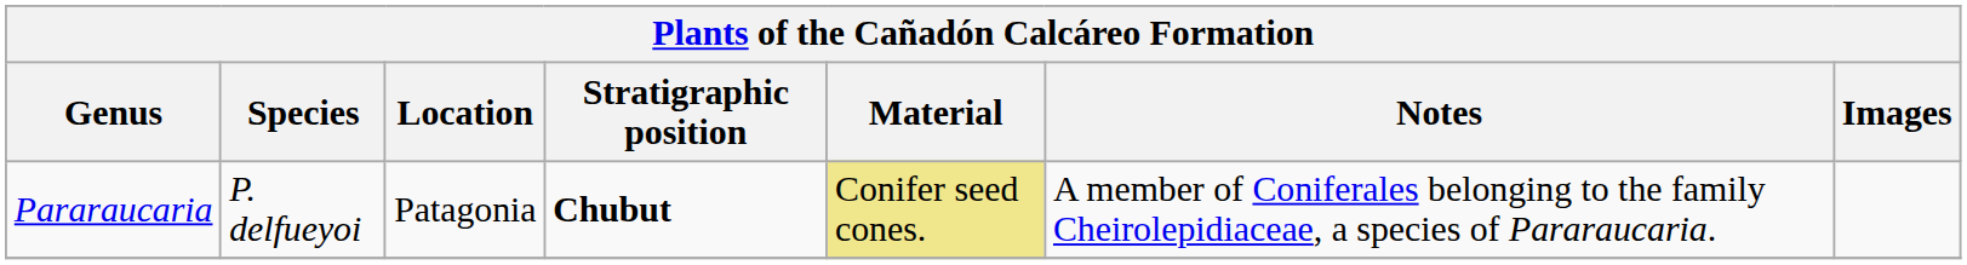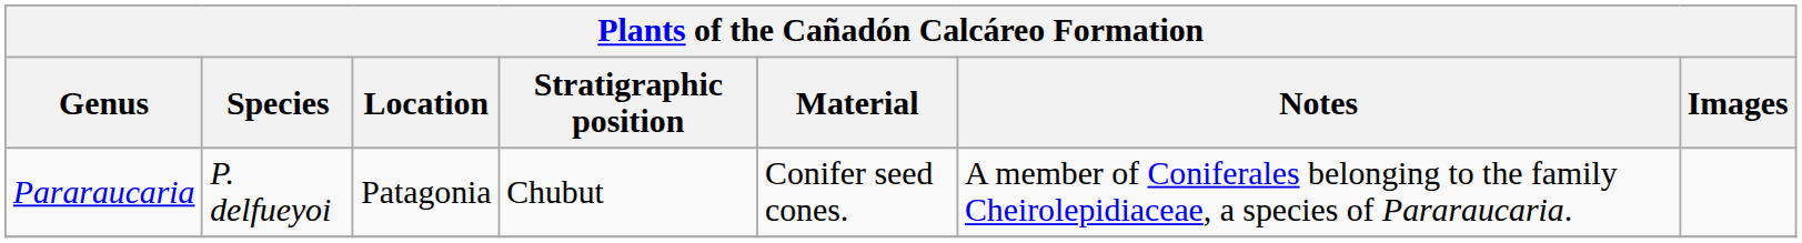Pararaucaria | Stratigraphic position: bold -> normal
Pararaucaria | Material: khaki background -> no background
